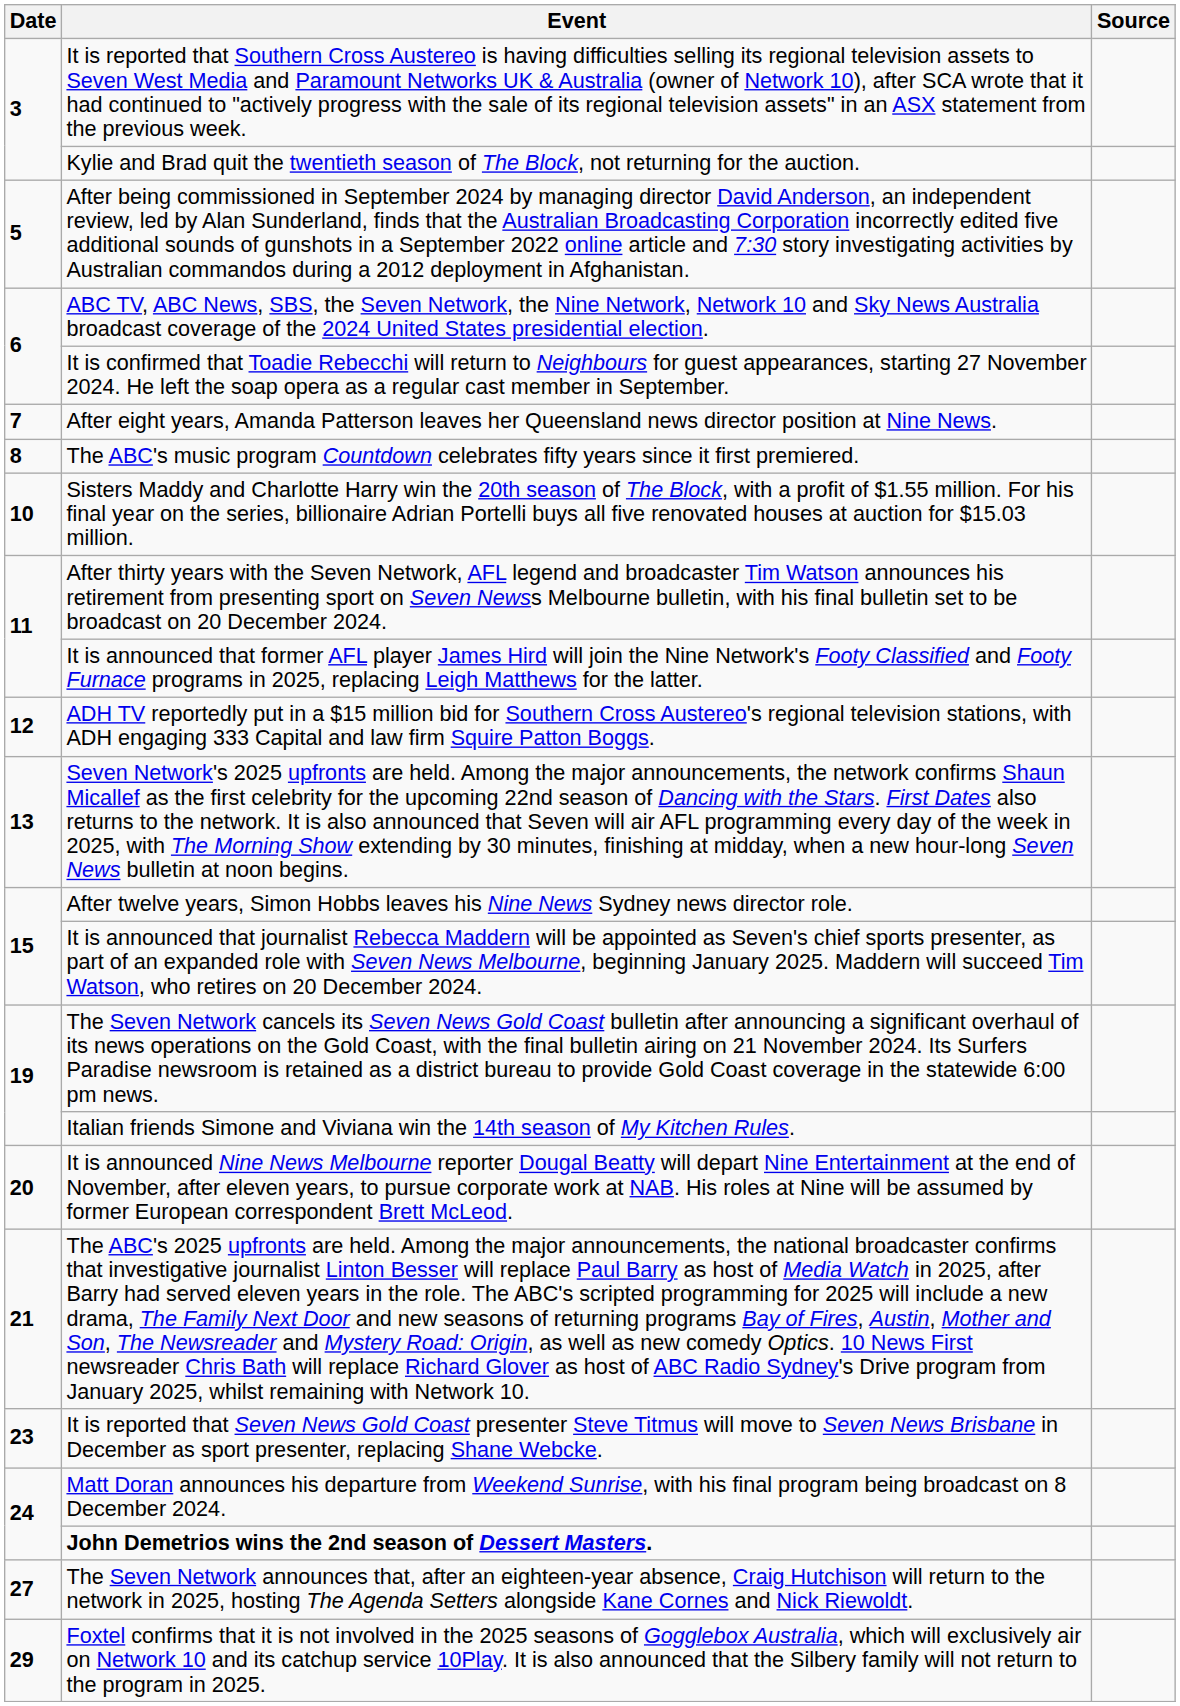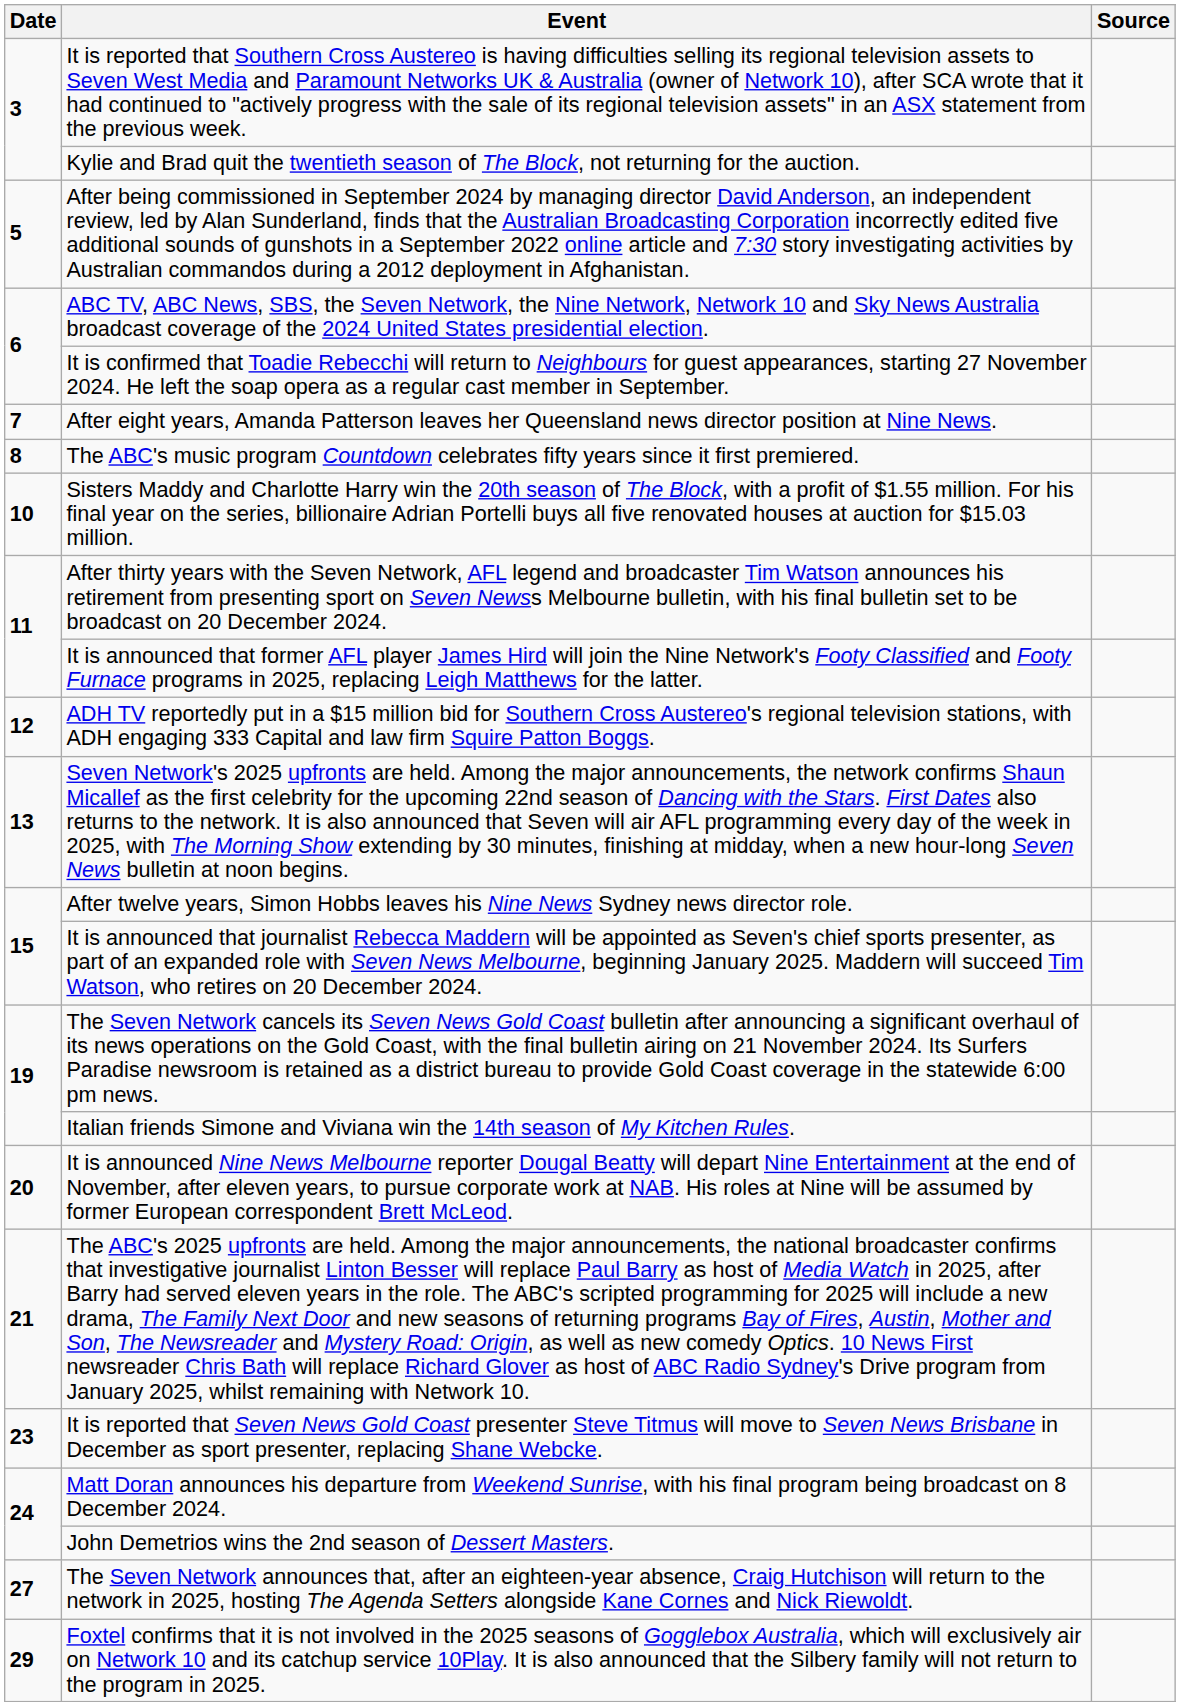John Demetrios wins the 2nd season of Dessert Masters. | Event: bold -> normal
